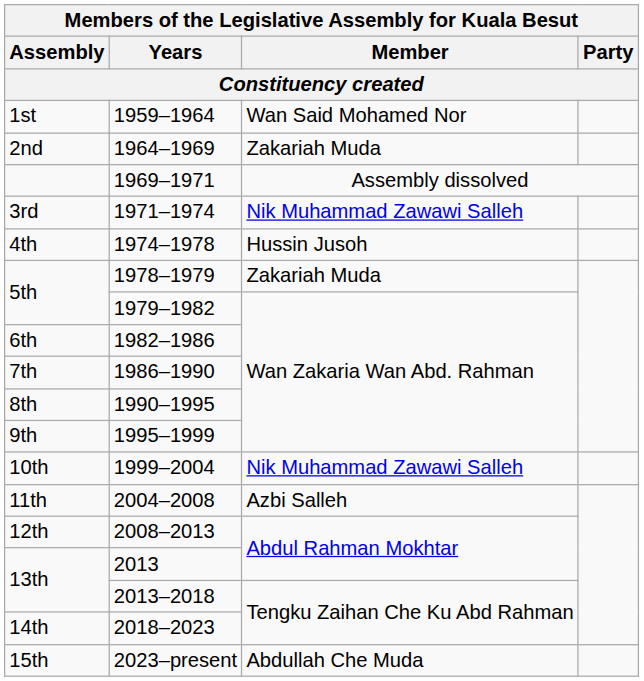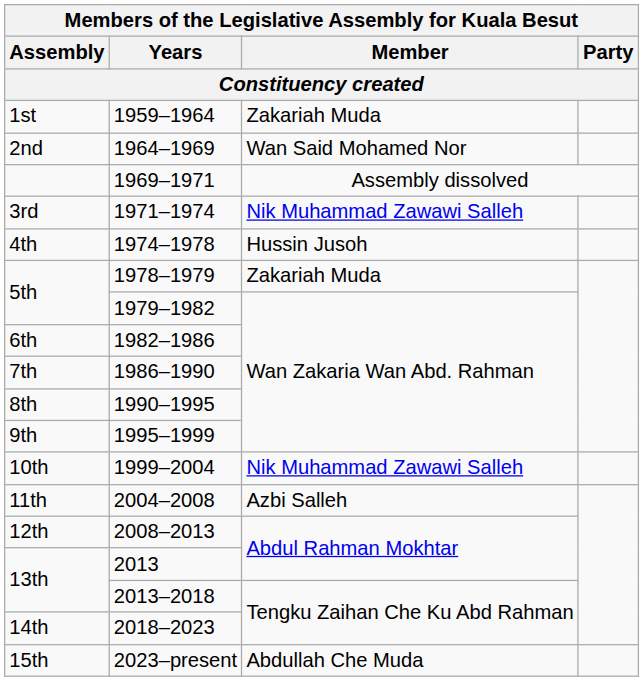1959–1964 | Member: Wan Said Mohamed Nor -> Zakariah Muda
1964–1969 | Member: Zakariah Muda -> Wan Said Mohamed Nor
